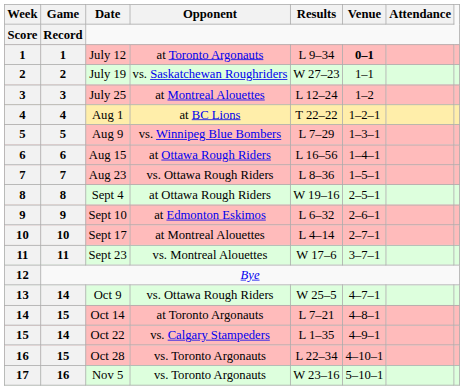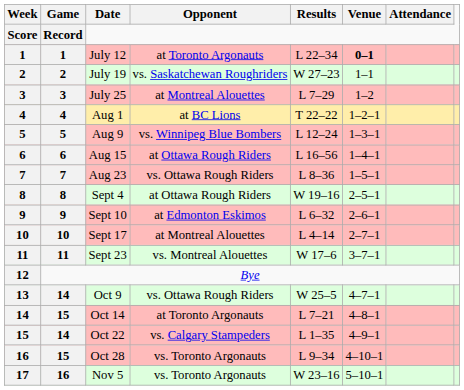July 12 | Results: L 9–34 -> L 22–34
July 25 | Results: L 12–24 -> L 7–29
Aug 9 | Results: L 7–29 -> L 12–24
Oct 28 | Results: L 22–34 -> L 9–34
